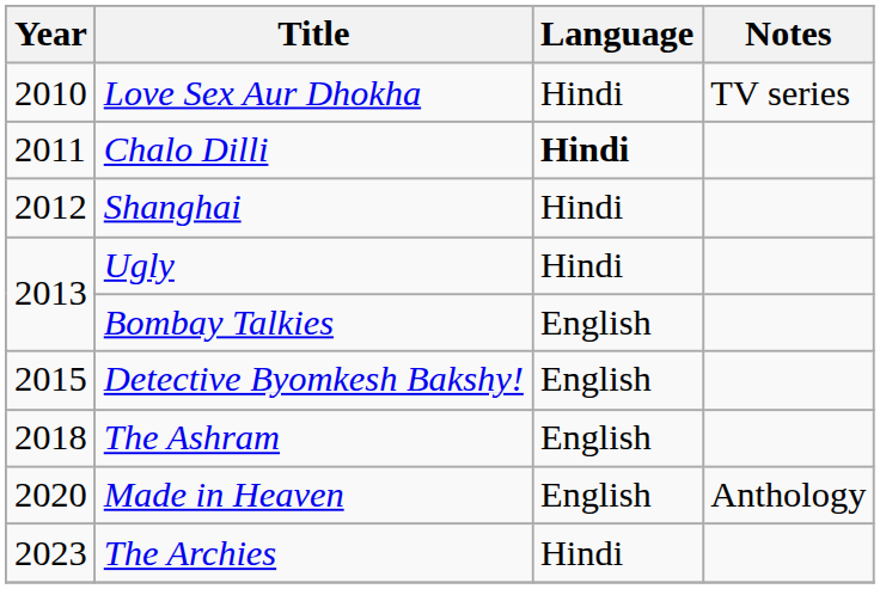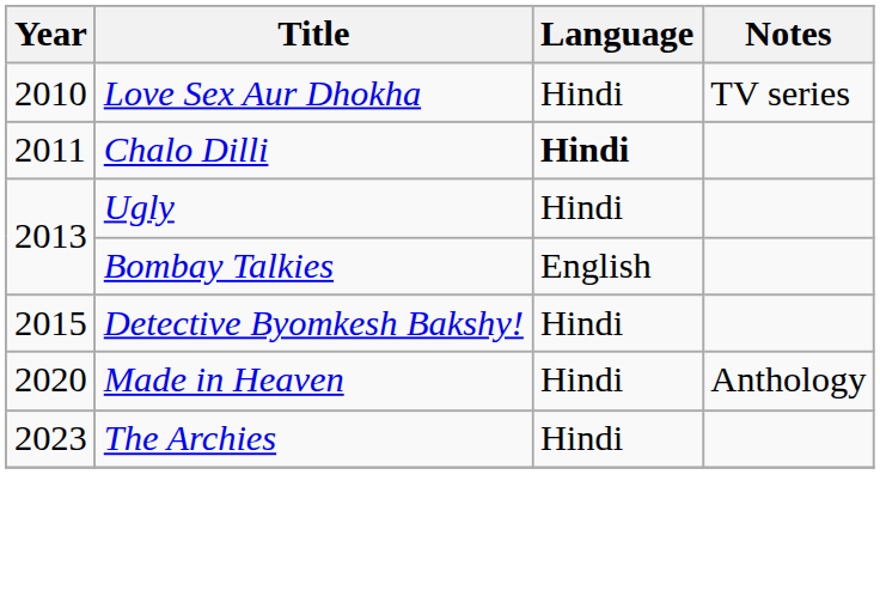- row: 2012 | Shanghai | Hindi
Detective Byomkesh Bakshy! | Language: English -> Hindi
- row: 2018 | The Ashram | English
Made in Heaven | Language: English -> Hindi
